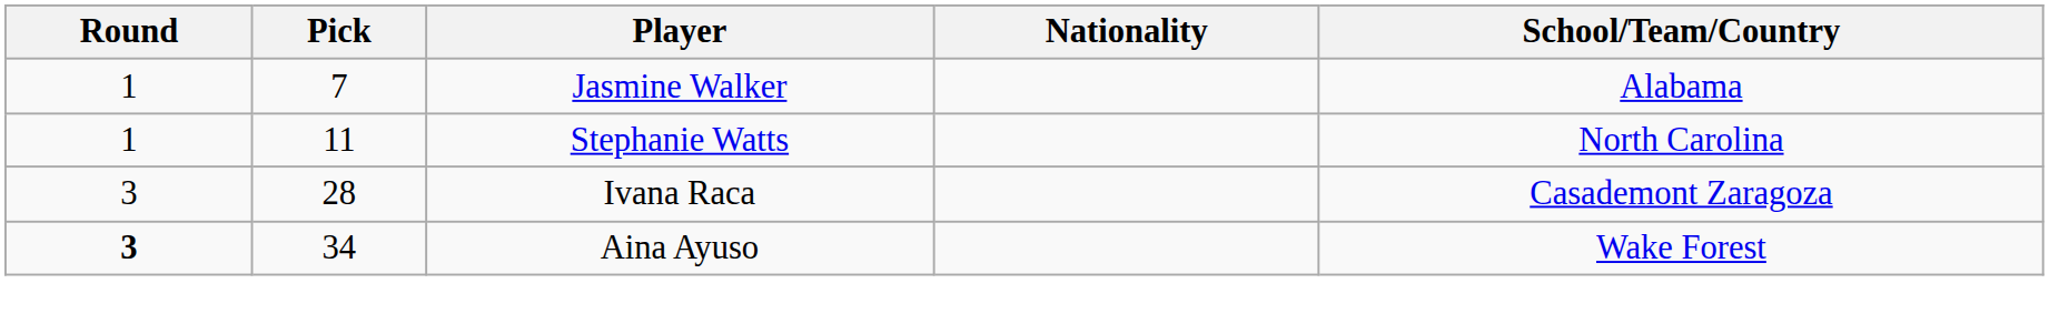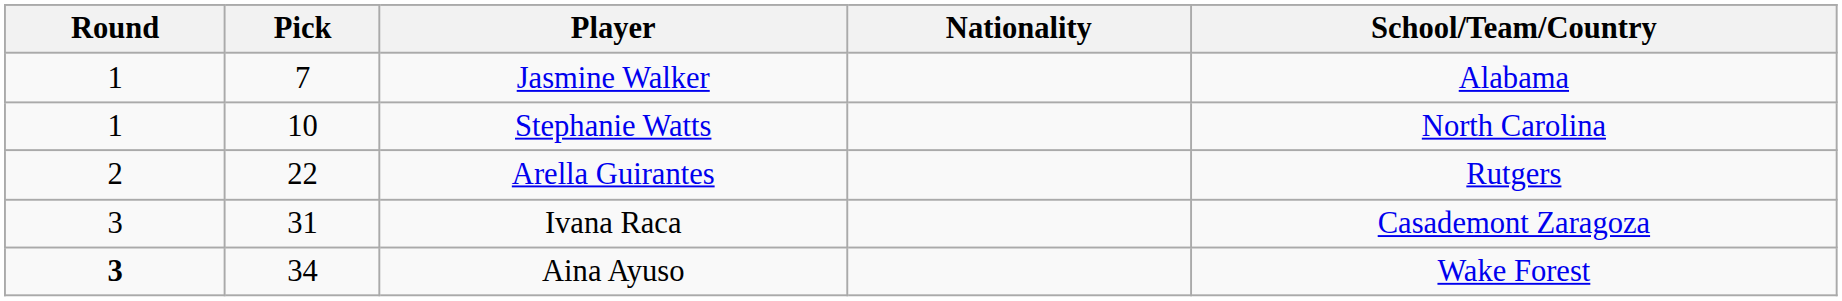Stephanie Watts | Pick: 11 -> 10
+ row: 2 | 22 | Arella Guirantes | Rutgers
Ivana Raca | Pick: 28 -> 31
